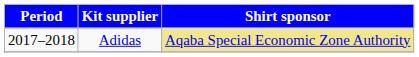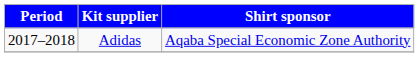Adidas | Shirt sponsor: khaki background -> no background
